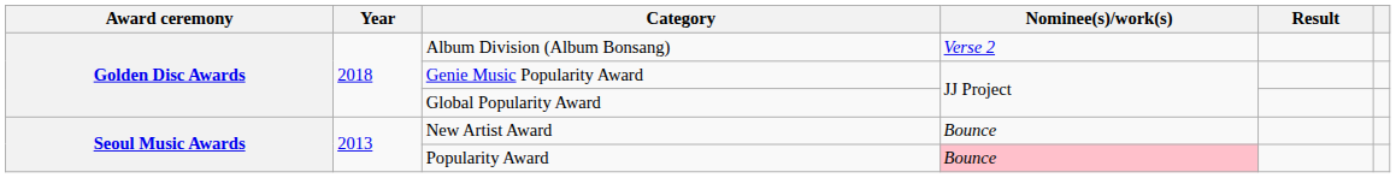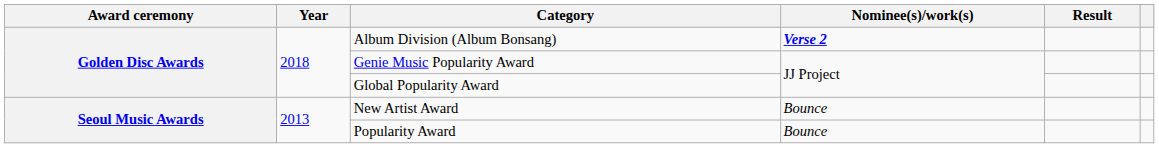Album Division (Album Bonsang) | Nominee(s)/work(s): normal -> bold
Popularity Award | Nominee(s)/work(s): pink background -> no background
